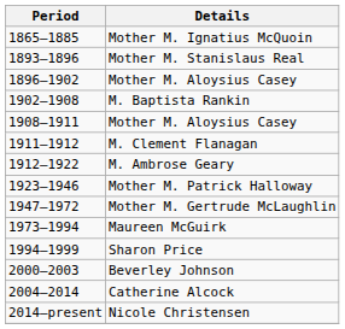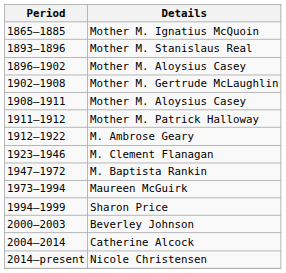row 5 | Details: M. Baptista Rankin -> Mother M. Gertrude McLaughlin
row 7 | Details: M. Clement Flanagan -> Mother M. Patrick Halloway
row 9 | Details: Mother M. Patrick Halloway -> M. Clement Flanagan
row 10 | Details: Mother M. Gertrude McLaughlin -> M. Baptista Rankin
